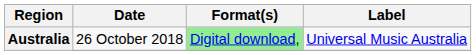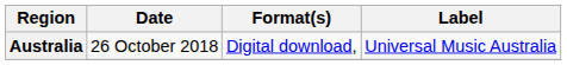Australia / 26 October 2018 | Format(s): lightgreen background -> no background
